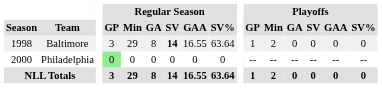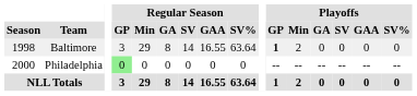Baltimore | Regular Season / SV: bold -> normal
Baltimore | Playoffs / GP: normal -> bold
